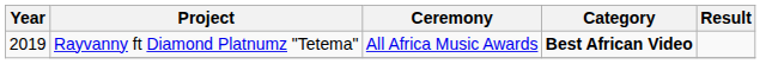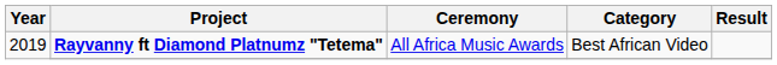row 2 | Project: normal -> bold
row 2 | Category: bold -> normal
